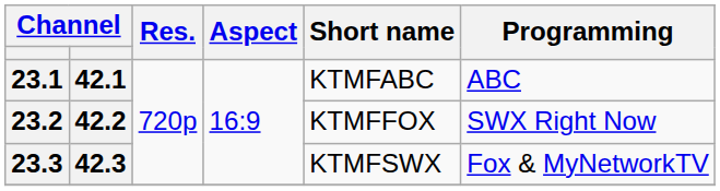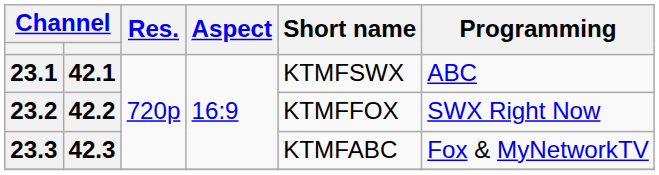23.1 | Short name: KTMFABC -> KTMFSWX
23.3 | Short name: KTMFSWX -> KTMFABC
